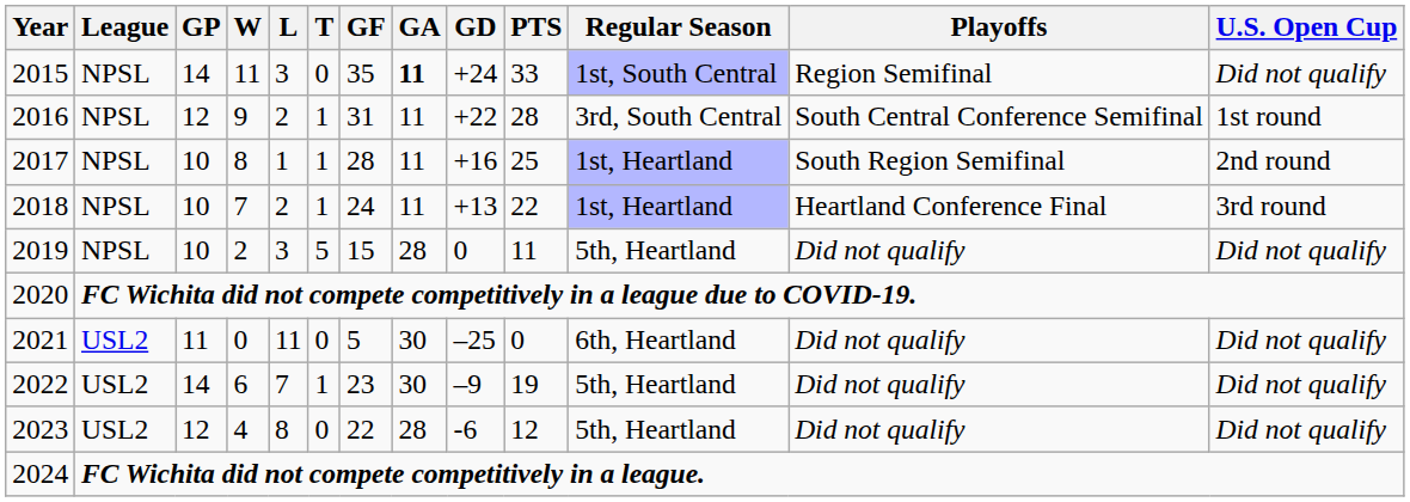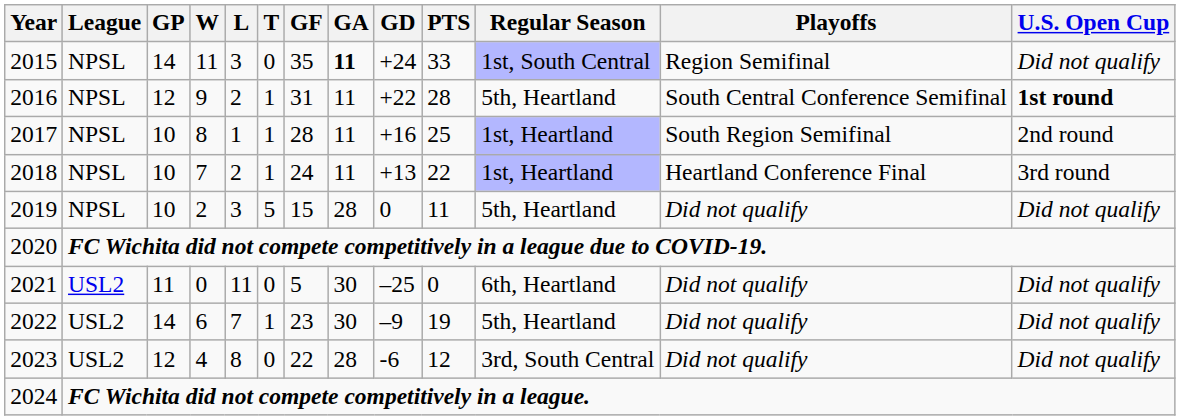2016 | Regular Season: 3rd, South Central -> 5th, Heartland
2016 | U.S. Open Cup: normal -> bold
2023 | Regular Season: 5th, Heartland -> 3rd, South Central
